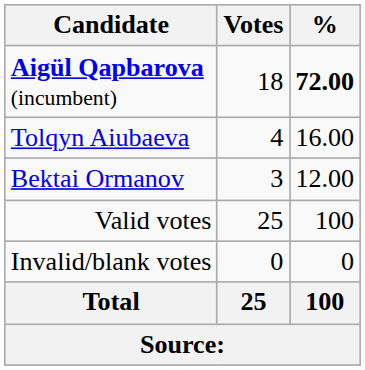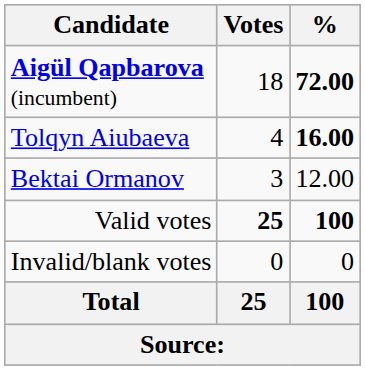Tolqyn Aiubaeva | %: normal -> bold
Valid votes | Votes: normal -> bold
Valid votes | %: normal -> bold
